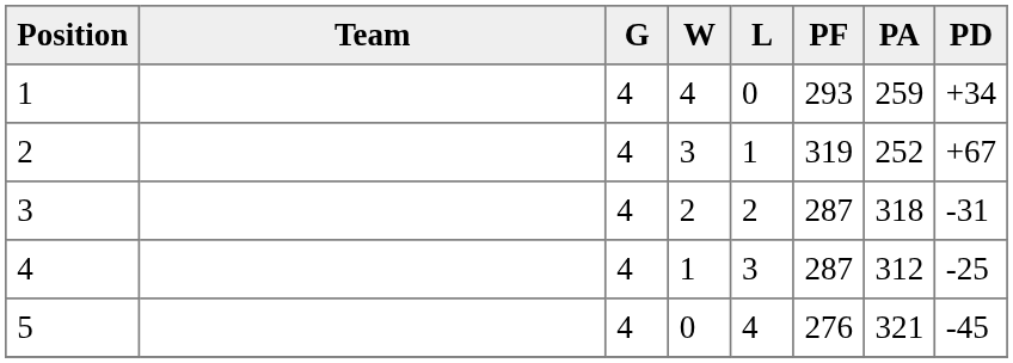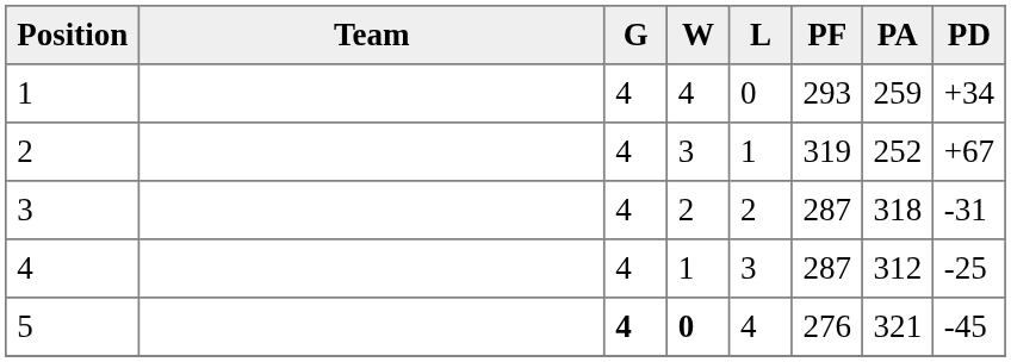5 | G: normal -> bold
5 | W: normal -> bold
